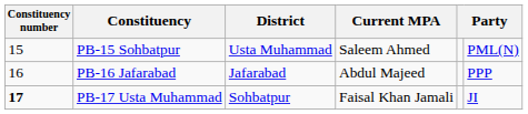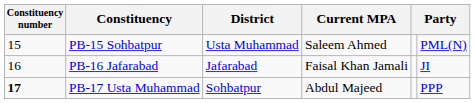PB-16 Jafarabad | Current MPA: Abdul Majeed -> Faisal Khan Jamali
PB-16 Jafarabad | column 6: PPP -> JI
PB-17 Usta Muhammad | Current MPA: Faisal Khan Jamali -> Abdul Majeed
PB-17 Usta Muhammad | column 6: JI -> PPP
